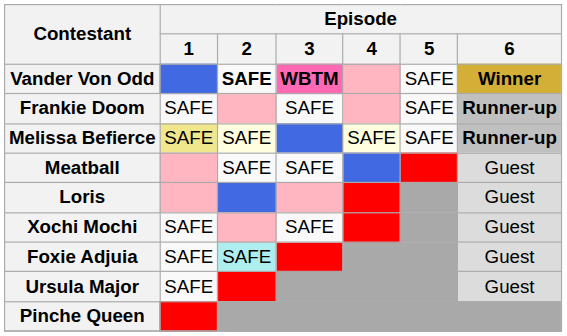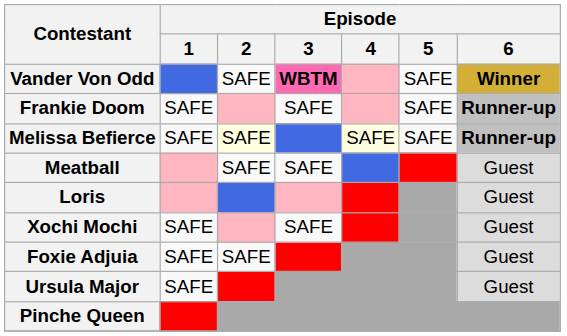Vander Von Odd | Episode / 2: bold -> normal
Melissa Befierce | Episode / 1: khaki background -> no background
Foxie Adjuia | Episode / 2: paleturquoise background -> no background
